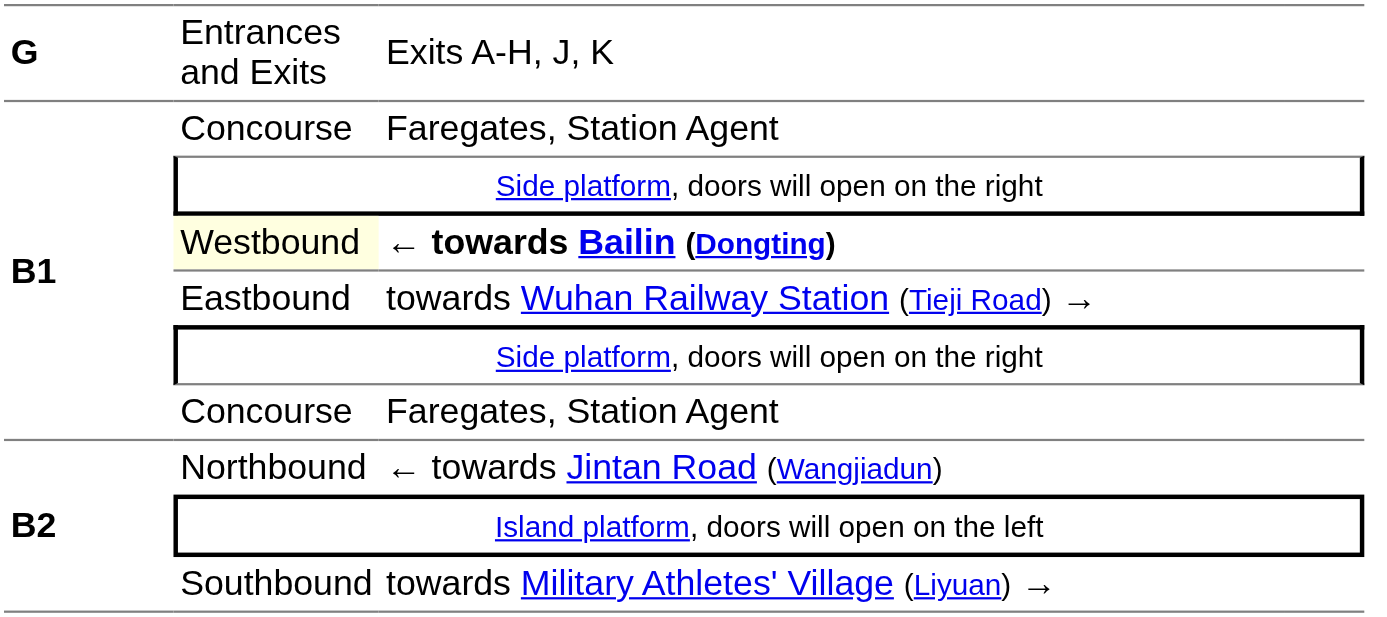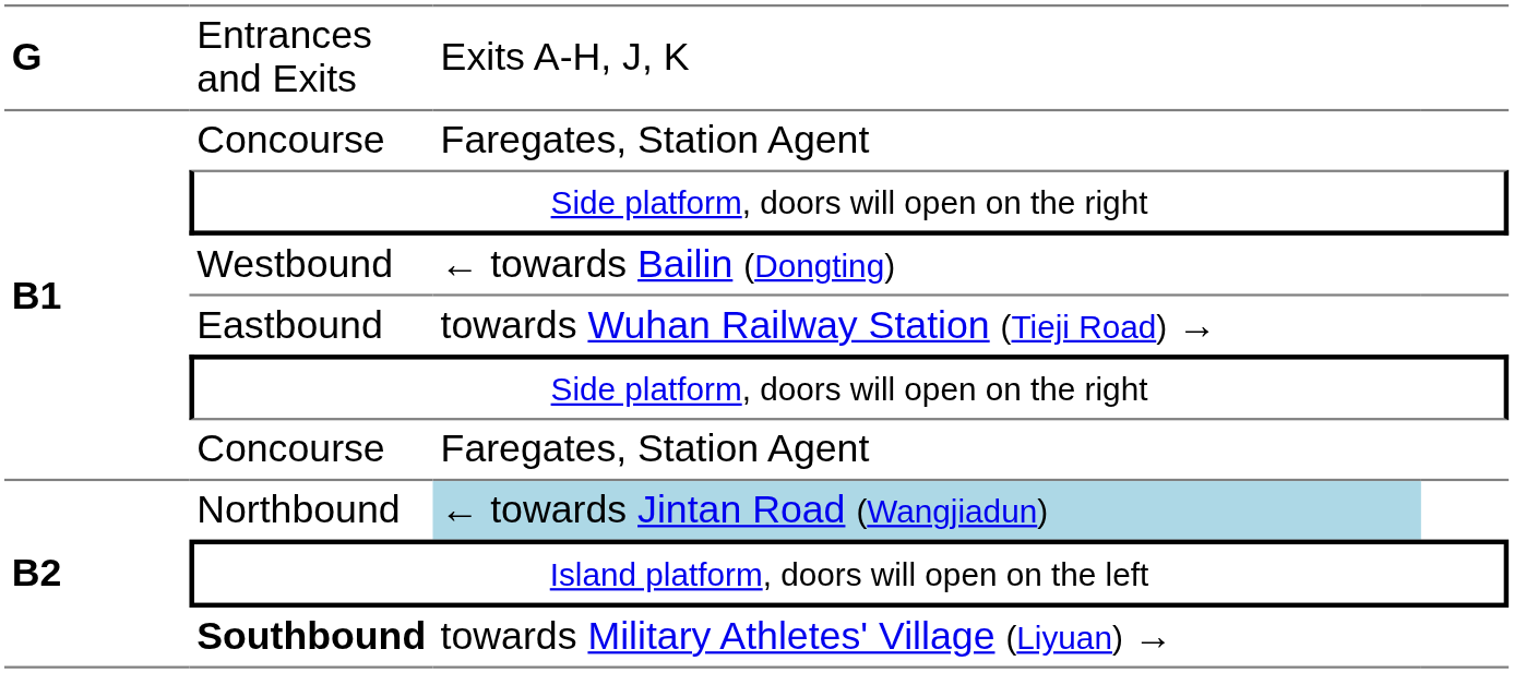Westbound | column 2: lightyellow background -> no background
Westbound | column 3: bold -> normal
Northbound | column 3: no background -> lightblue background
Southbound | column 2: normal -> bold
